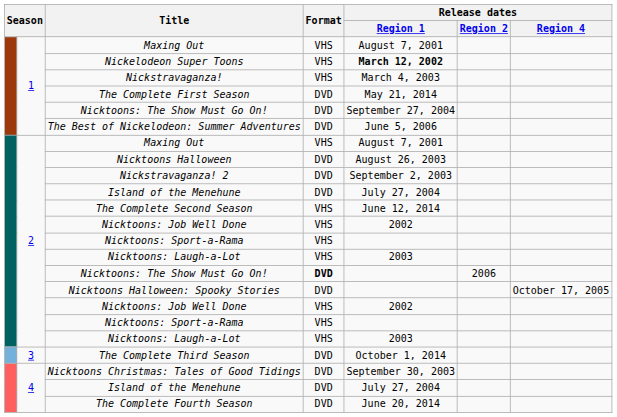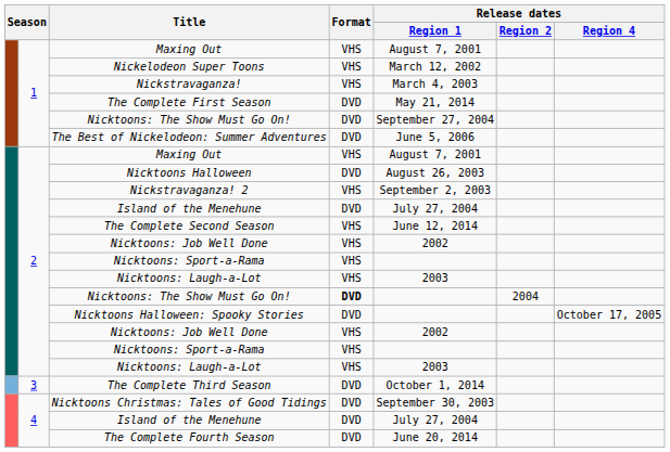Nickelodeon Super Toons | Release dates / Region 1: bold -> normal
Nickstravaganza! 2 | Format: DVD -> VHS
2 / Nicktoons: The Show Must Go On! | Release dates / Region 2: 2006 -> 2004
